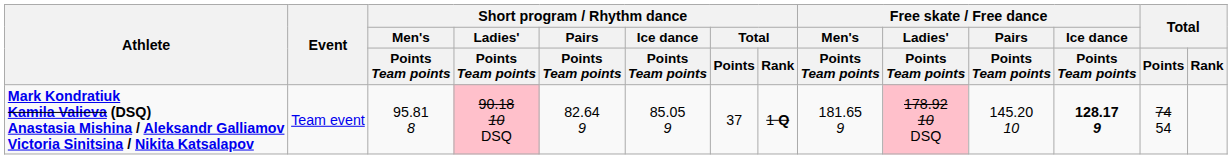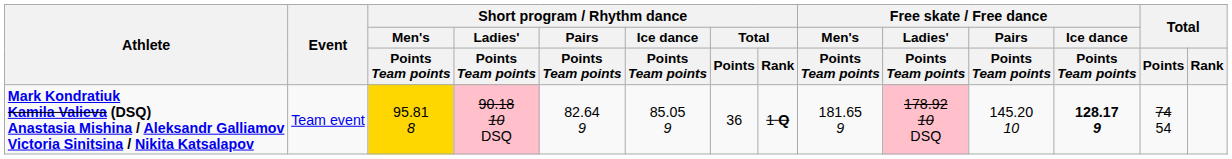row 4 | Short program / Rhythm dance / Men's / Points Team points: no background -> gold background
row 4 | Short program / Rhythm dance / Total / Points: 37 -> 36
